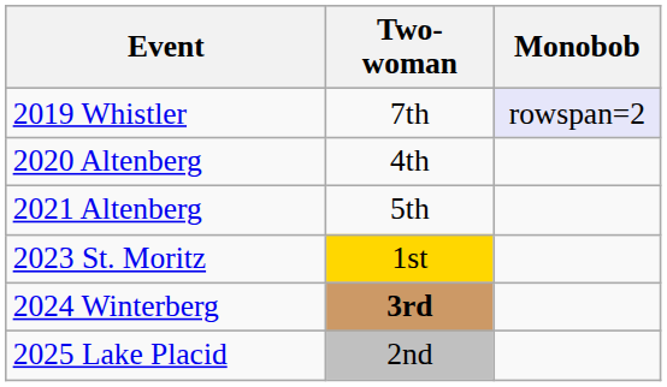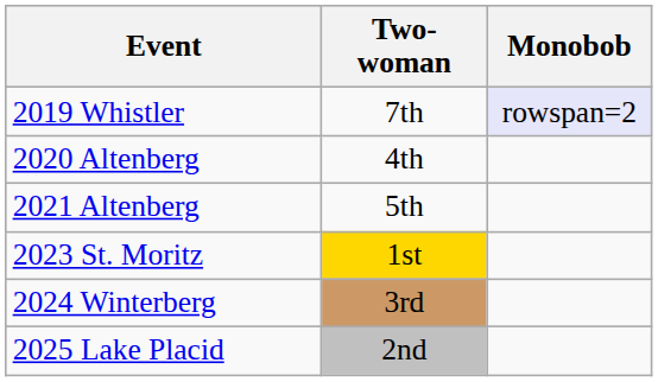2024 Winterberg | Two-woman: bold -> normal
